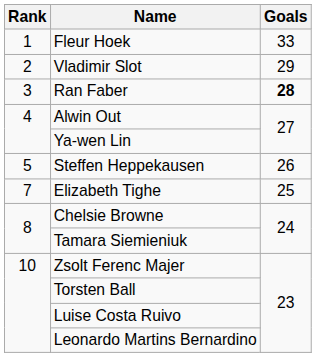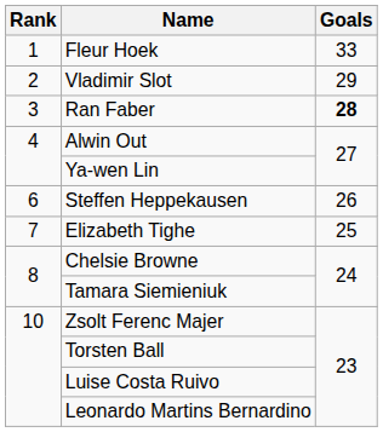Steffen Heppekausen | Rank: 5 -> 6
